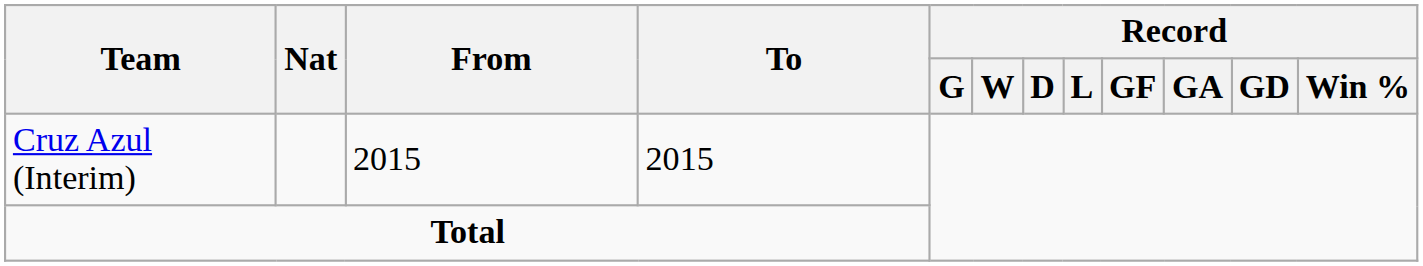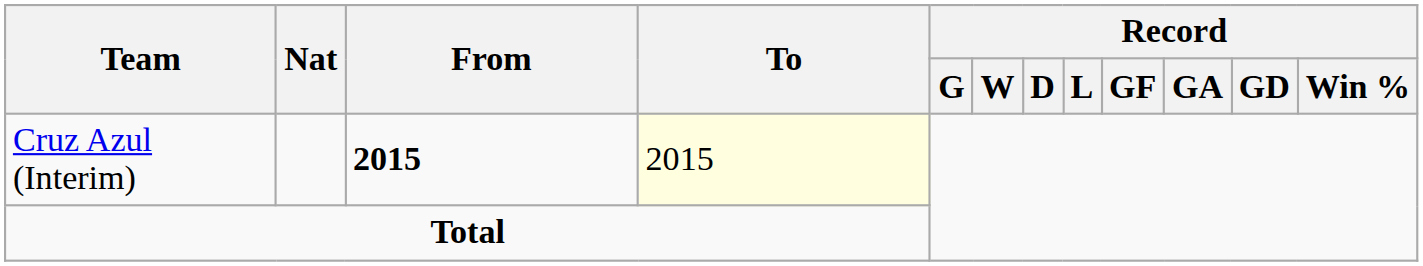Cruz Azul (Interim) | From: normal -> bold
Cruz Azul (Interim) | To: no background -> lightyellow background
